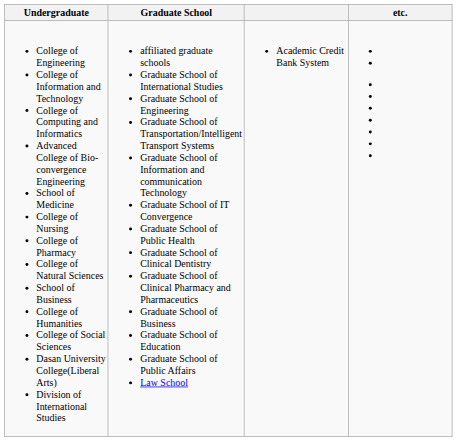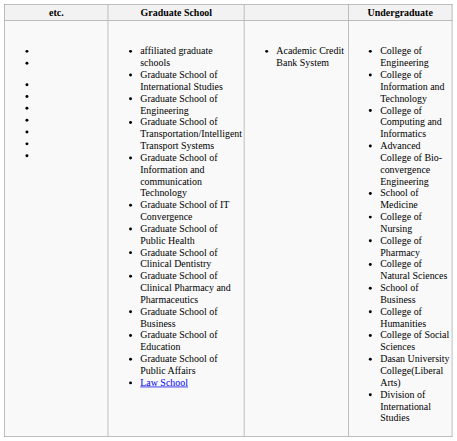columns swapped: Undergraduate <-> etc.
